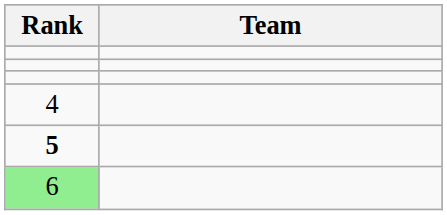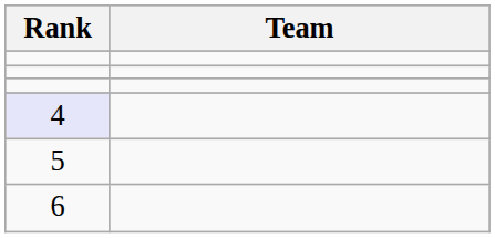row 5 | Rank: no background -> lavender background
row 6 | Rank: bold -> normal
row 7 | Rank: lightgreen background -> no background
